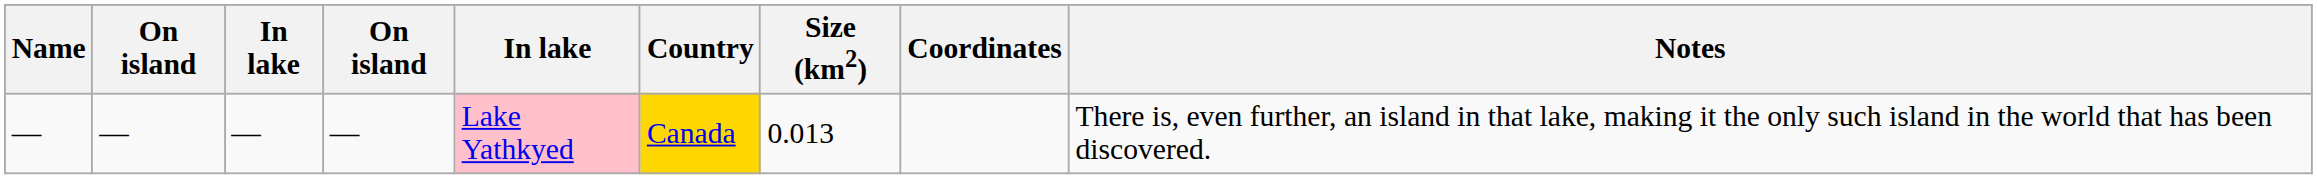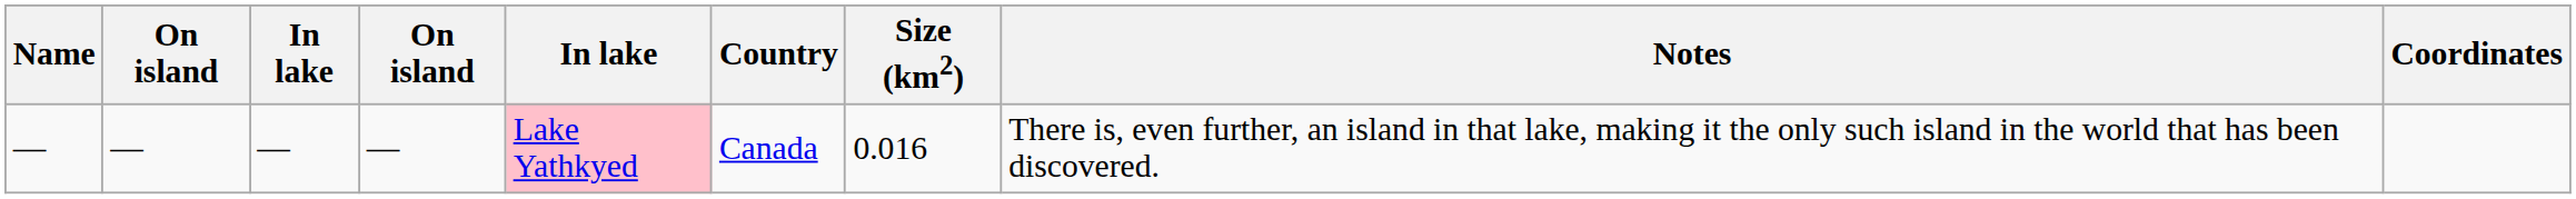columns swapped: Coordinates <-> Notes
row 2 | Country: gold background -> no background
row 2 | Size (km2): 0.013 -> 0.016
